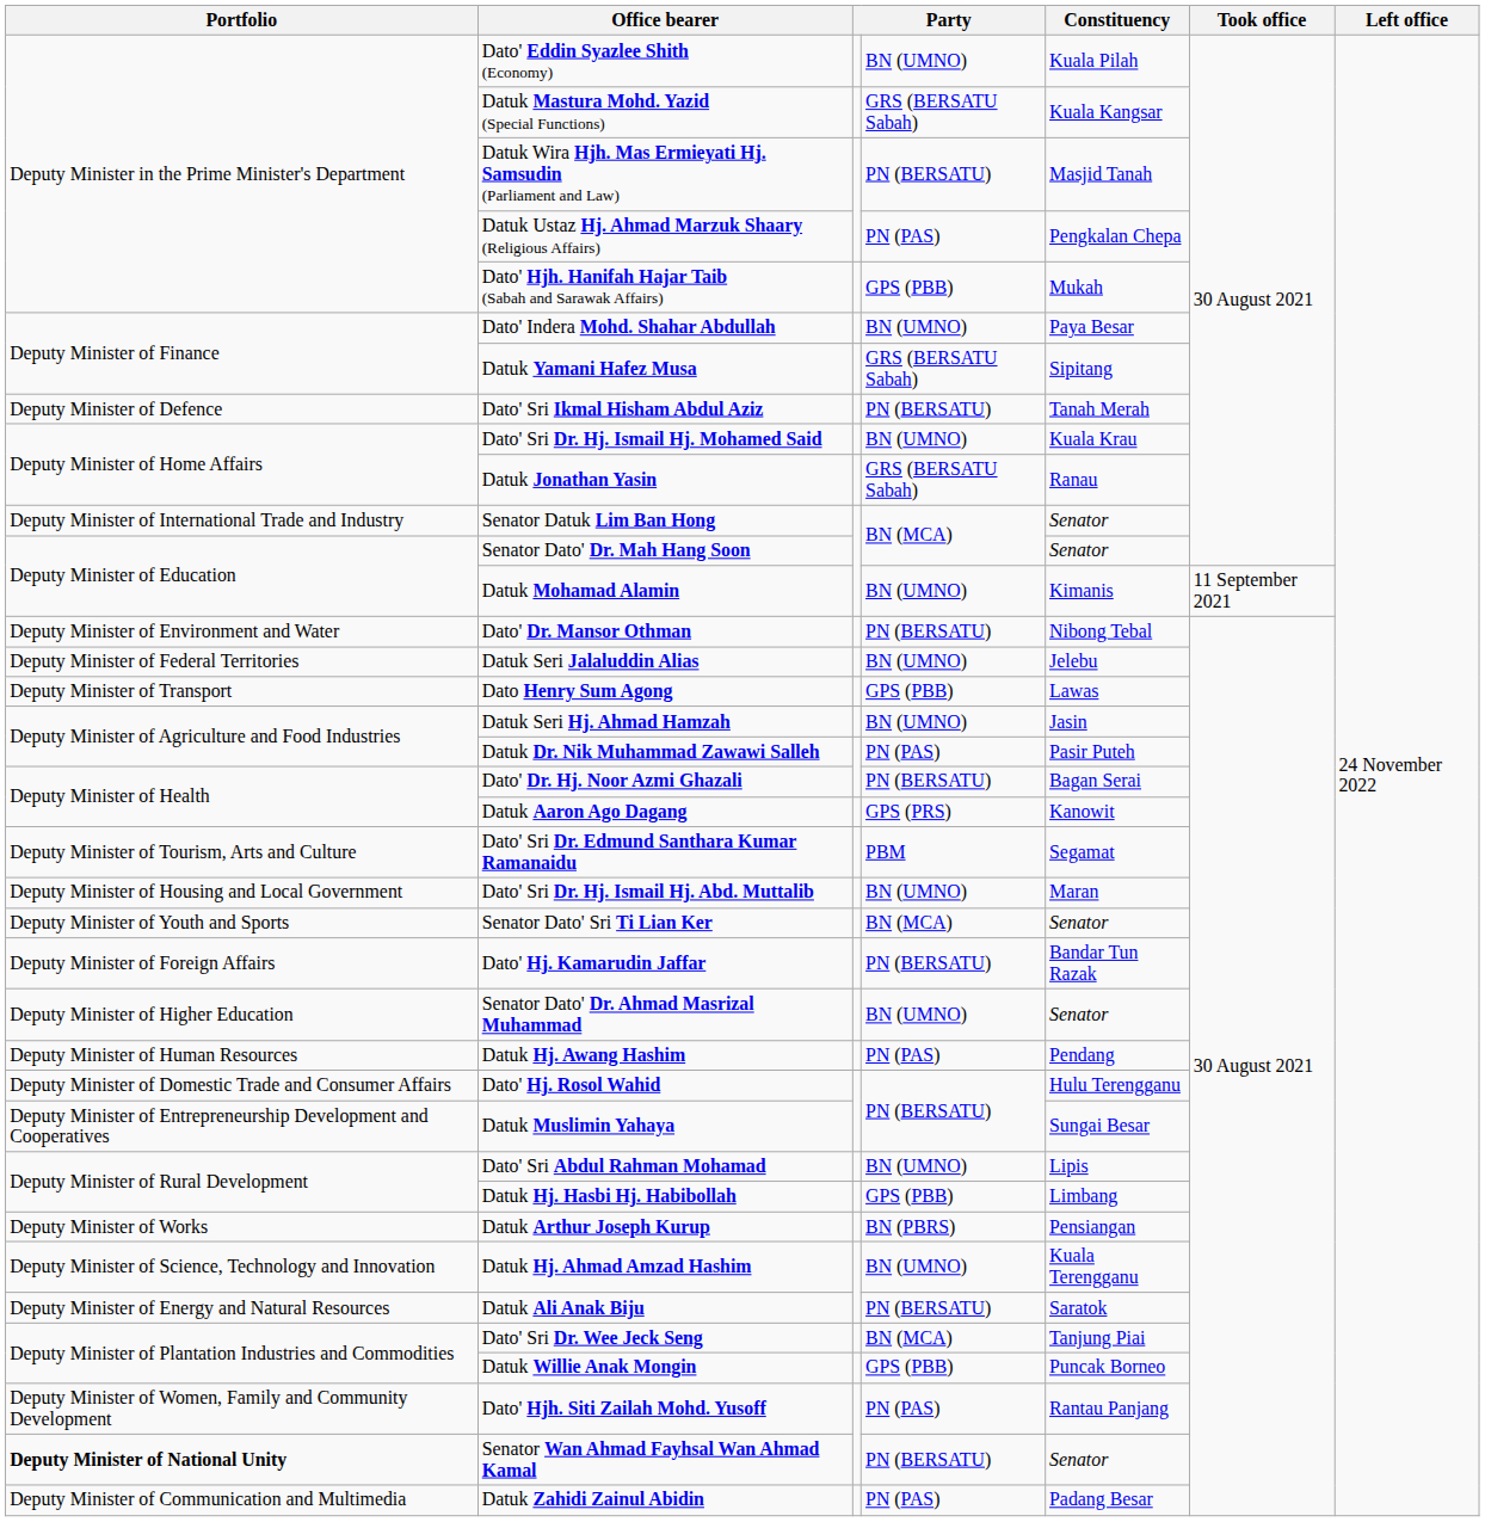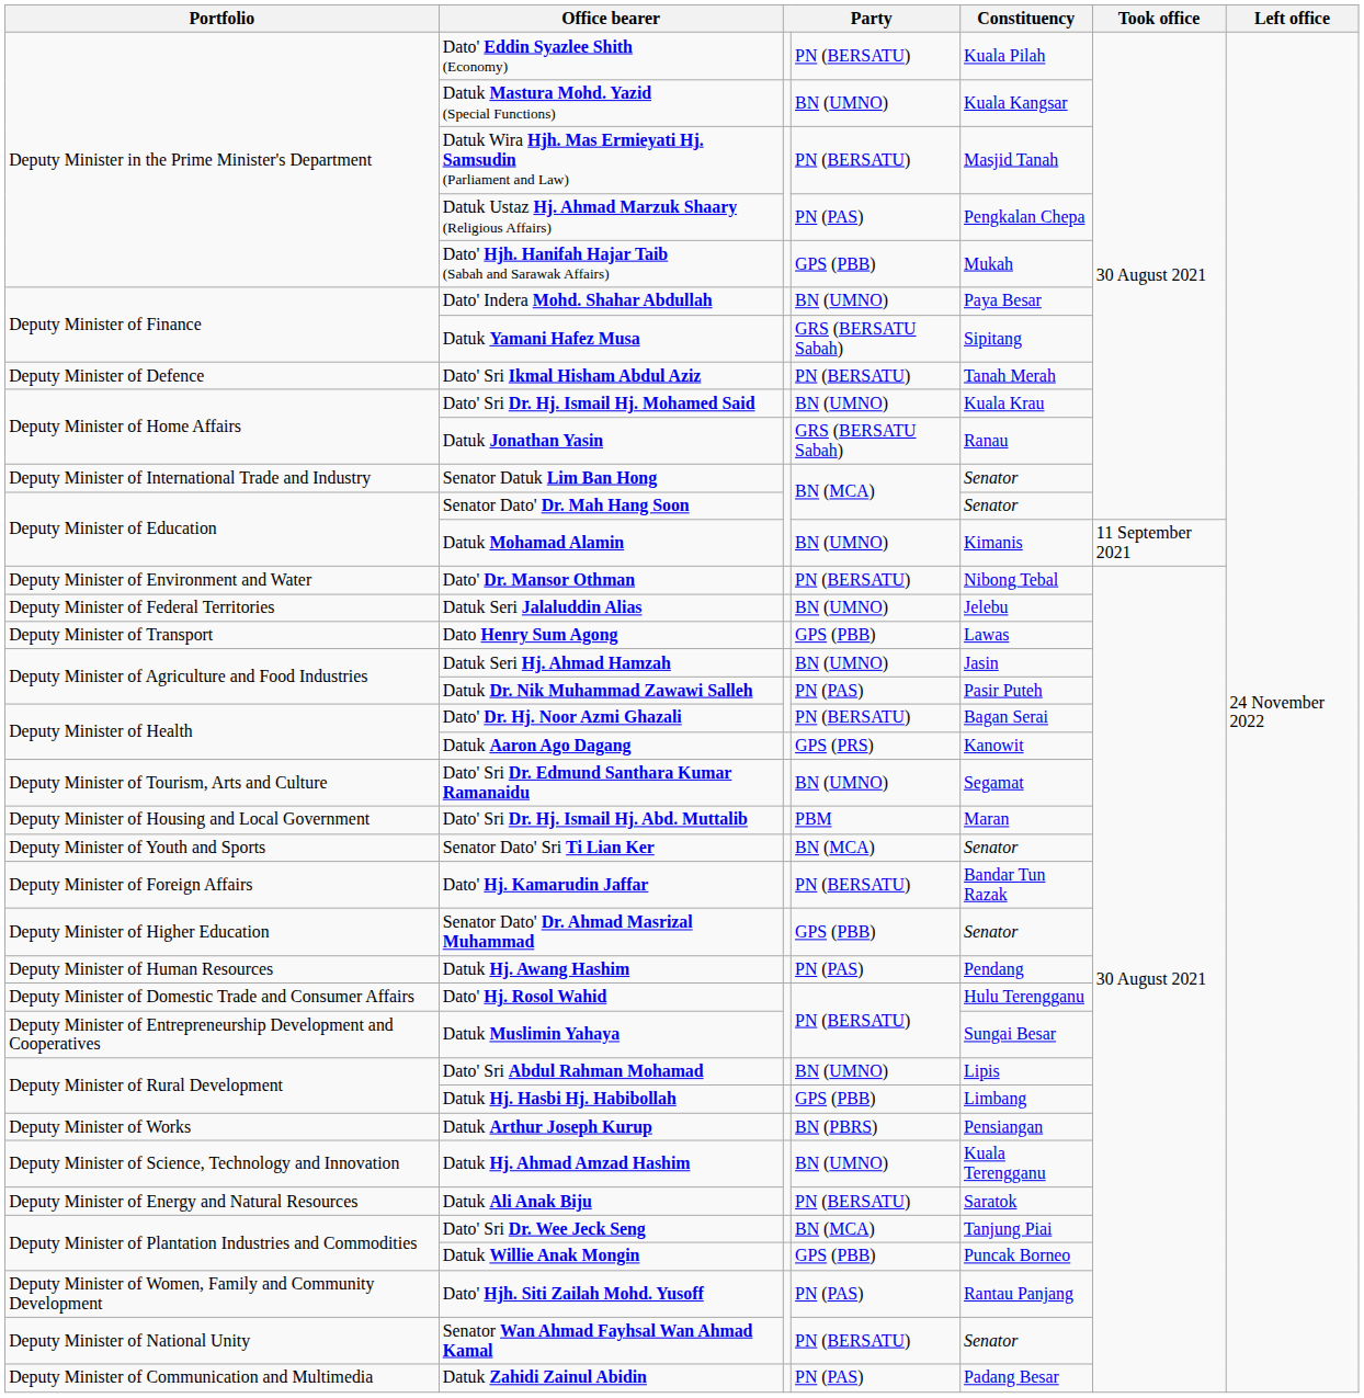Dato' Eddin Syazlee Shith (Economy) | column 4: BN (UMNO) -> PN (BERSATU)
Datuk Mastura Mohd. Yazid (Special Functions) | column 4: GRS (BERSATU Sabah) -> BN (UMNO)
Dato' Sri Dr. Edmund Santhara Kumar Ramanaidu | column 4: PBM -> BN (UMNO)
Dato' Sri Dr. Hj. Ismail Hj. Abd. Muttalib | column 4: BN (UMNO) -> PBM
Senator Dato' Dr. Ahmad Masrizal Muhammad | column 4: BN (UMNO) -> GPS (PBB)
Senator Wan Ahmad Fayhsal Wan Ahmad Kamal | Portfolio: bold -> normal
